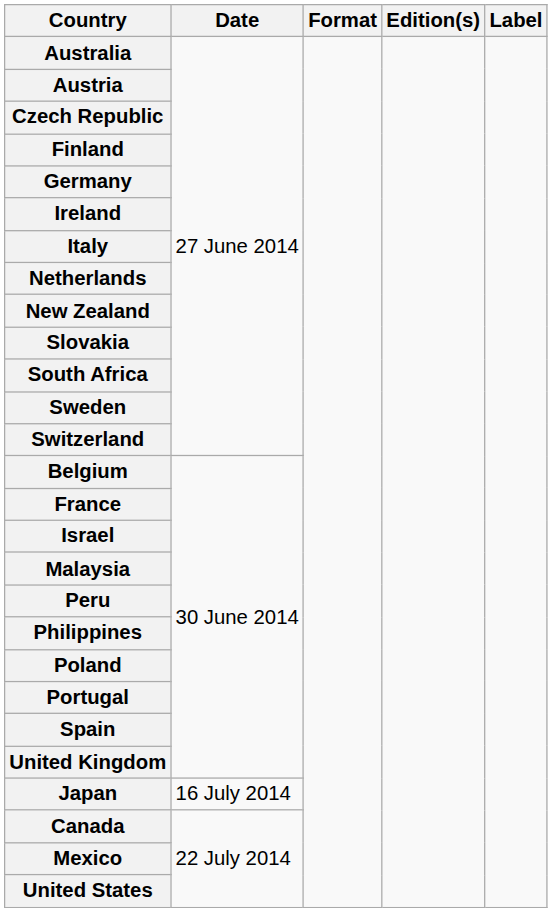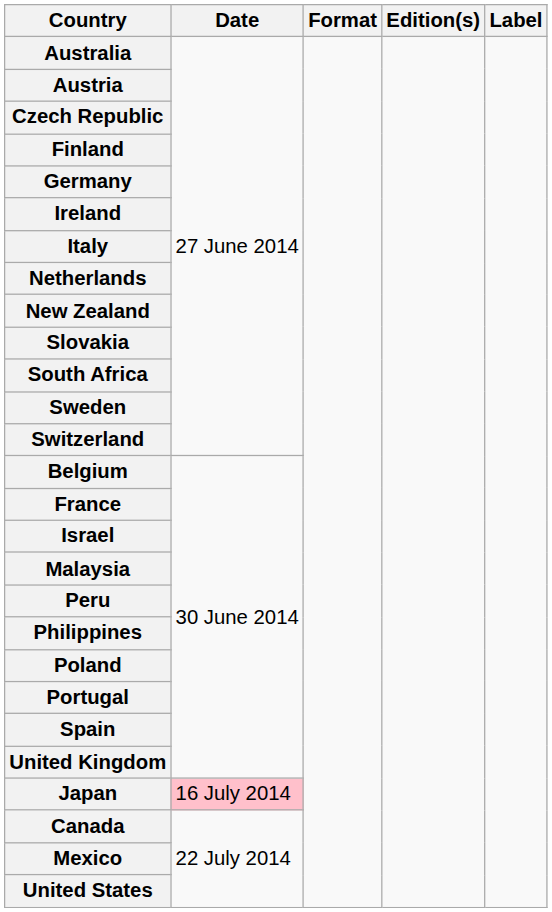Japan | Date: no background -> pink background
